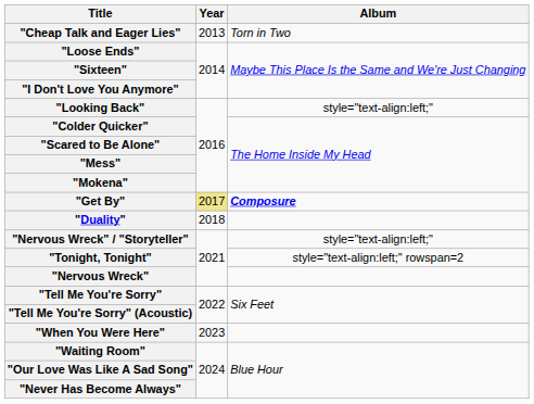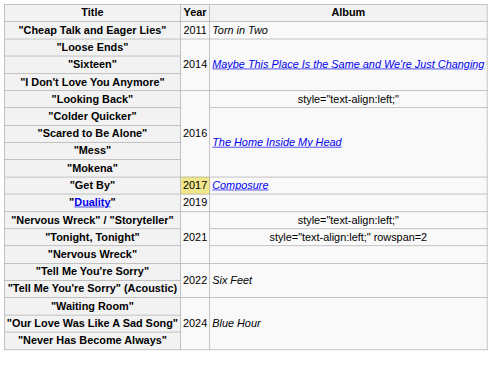"Cheap Talk and Eager Lies" | Year: 2013 -> 2011
"Get By" | Album: bold -> normal
"Duality" | Year: 2018 -> 2019
- row: "When You Were Here" | 2023
